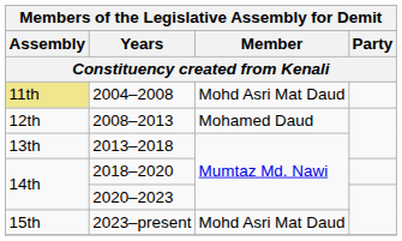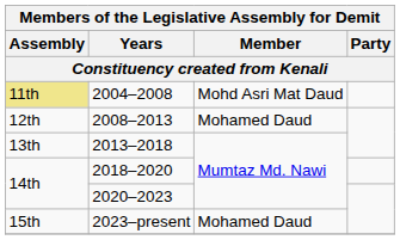2023–present | Member: Mohd Asri Mat Daud -> Mohamed Daud
